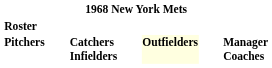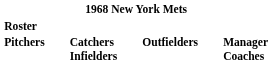Pitchers | column 3: lightyellow background -> no background
